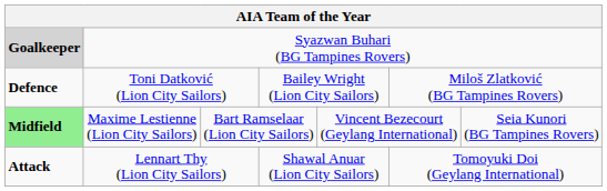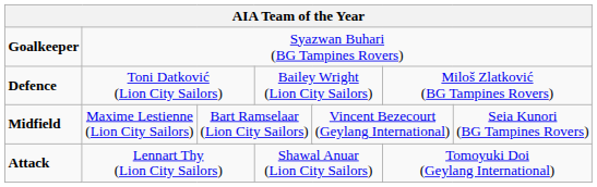Goalkeeper | column 1: lightgrey background -> no background
Midfield | column 1: lightgreen background -> no background
